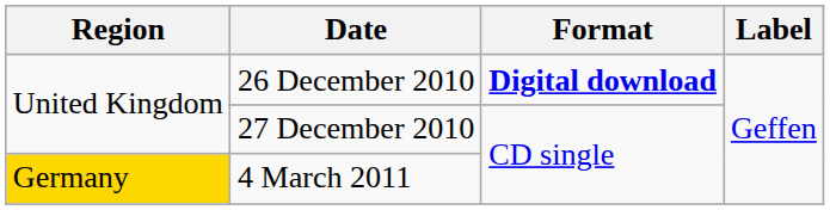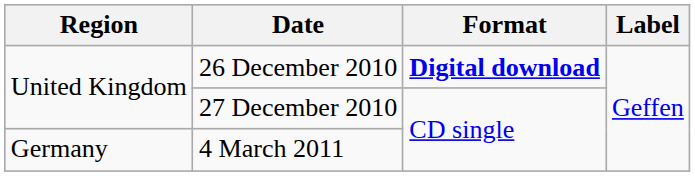4 March 2011 | Region: gold background -> no background
